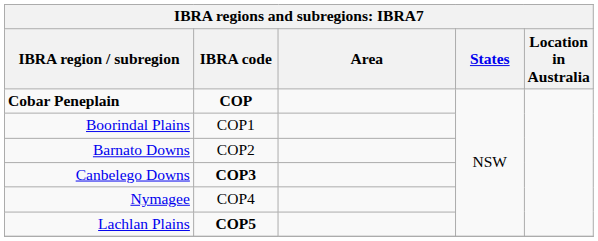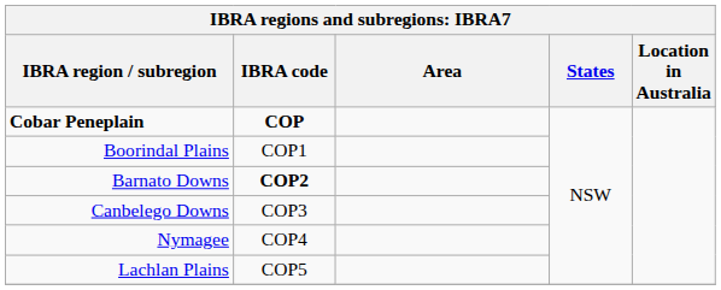Barnato Downs | IBRA code: normal -> bold
Canbelego Downs | IBRA code: bold -> normal
Lachlan Plains | IBRA code: bold -> normal
